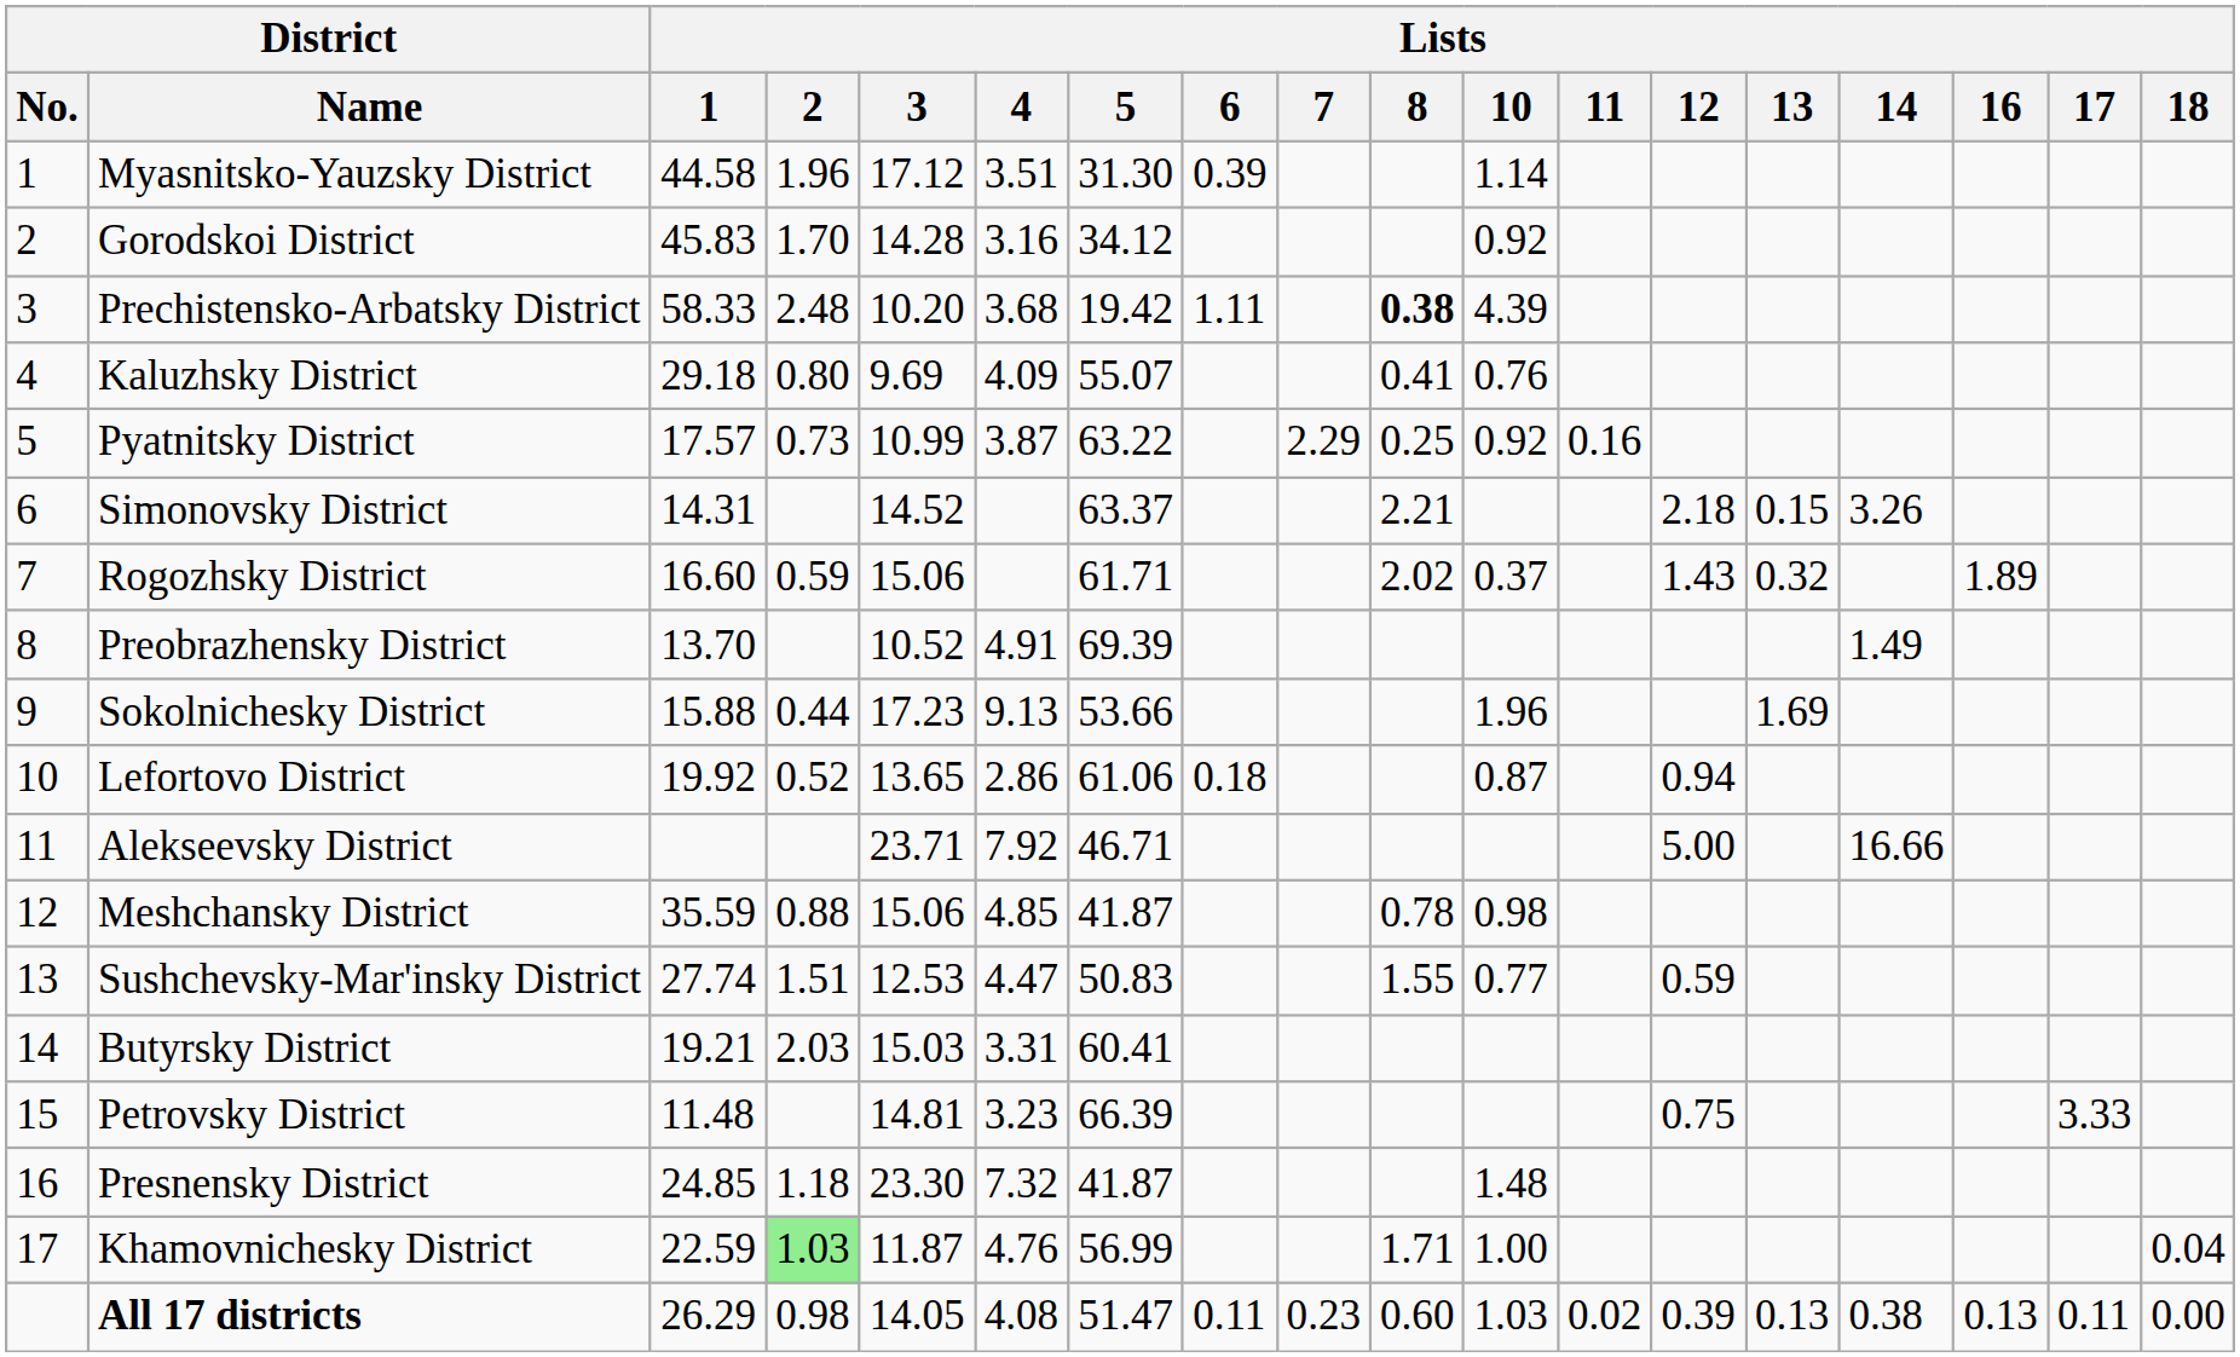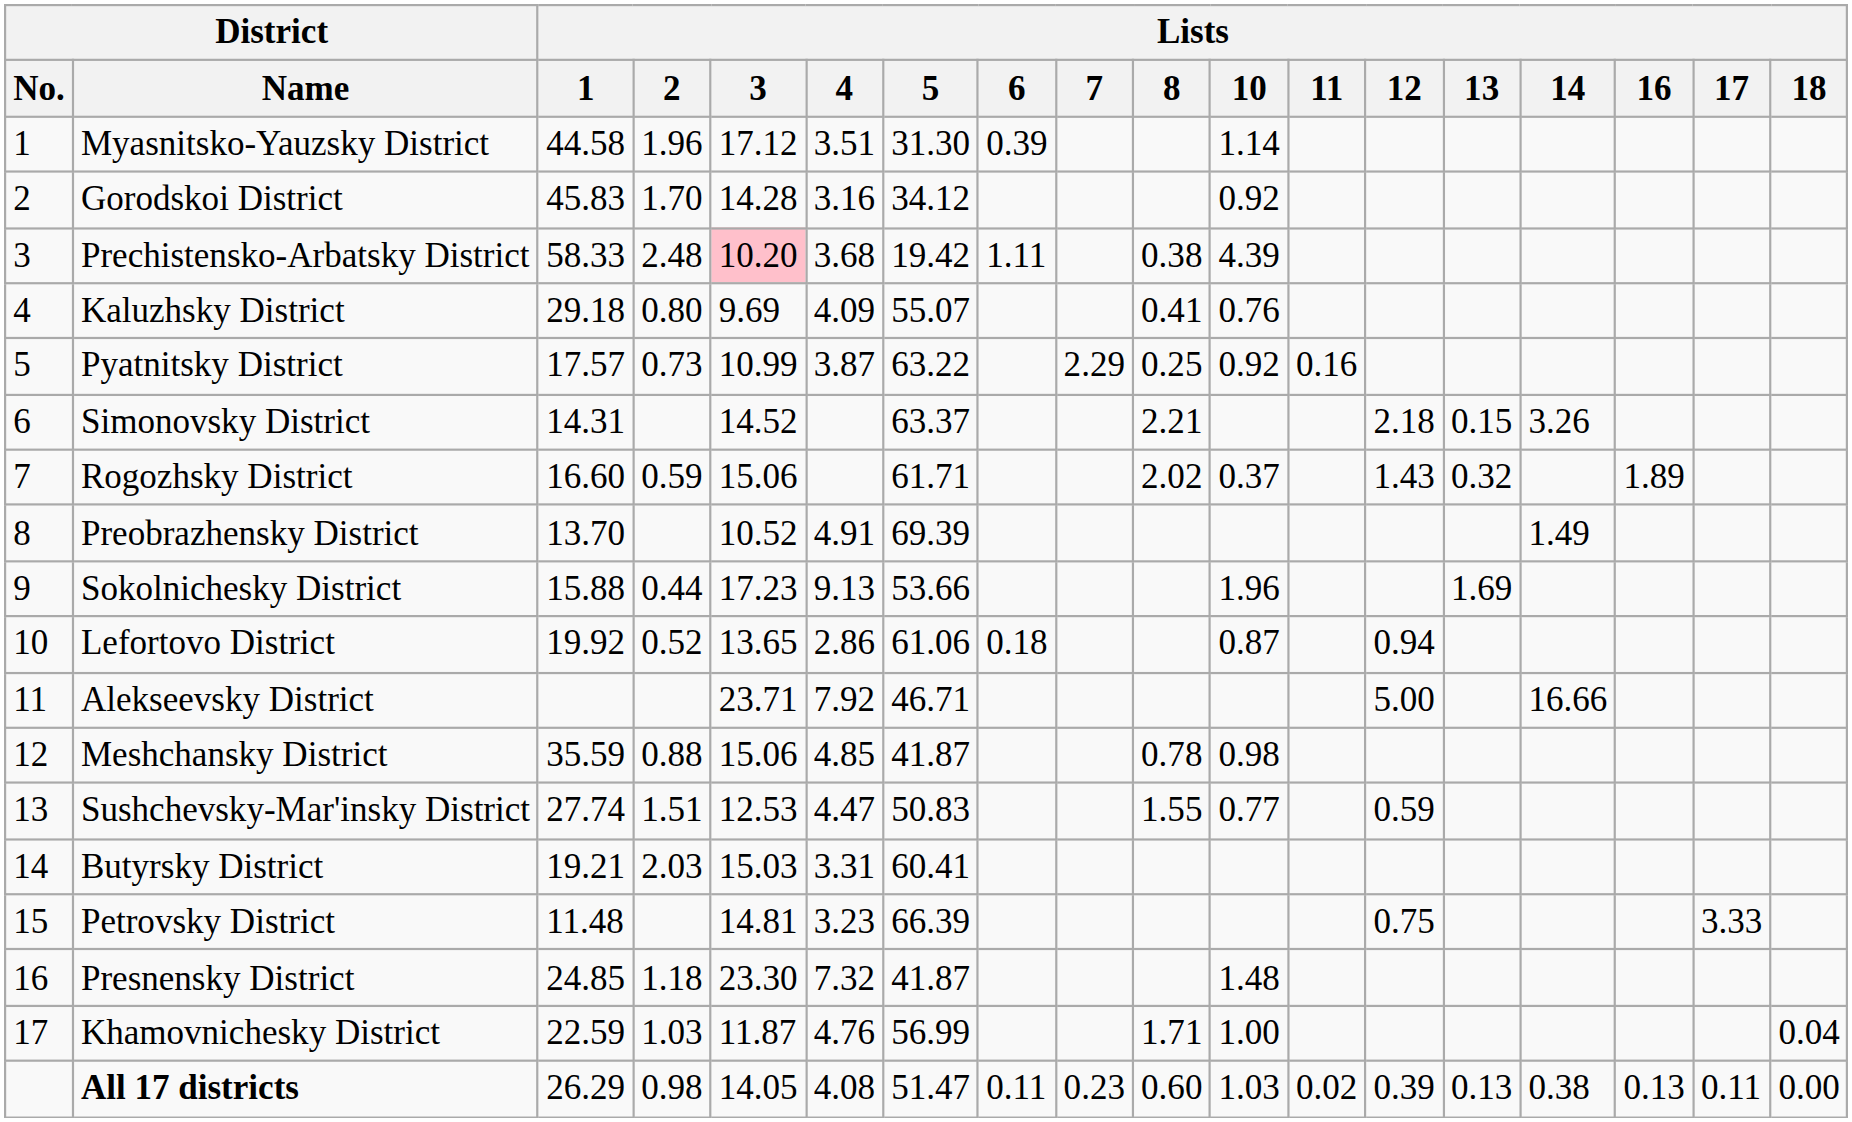Prechistensko-Arbatsky District | Lists / 3: no background -> pink background
Prechistensko-Arbatsky District | Lists / 8: bold -> normal
Khamovnichesky District | Lists / 2: lightgreen background -> no background
